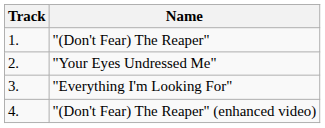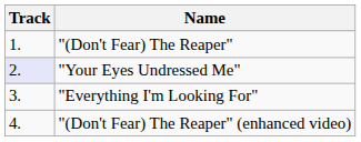"Your Eyes Undressed Me" | Track: no background -> lavender background
